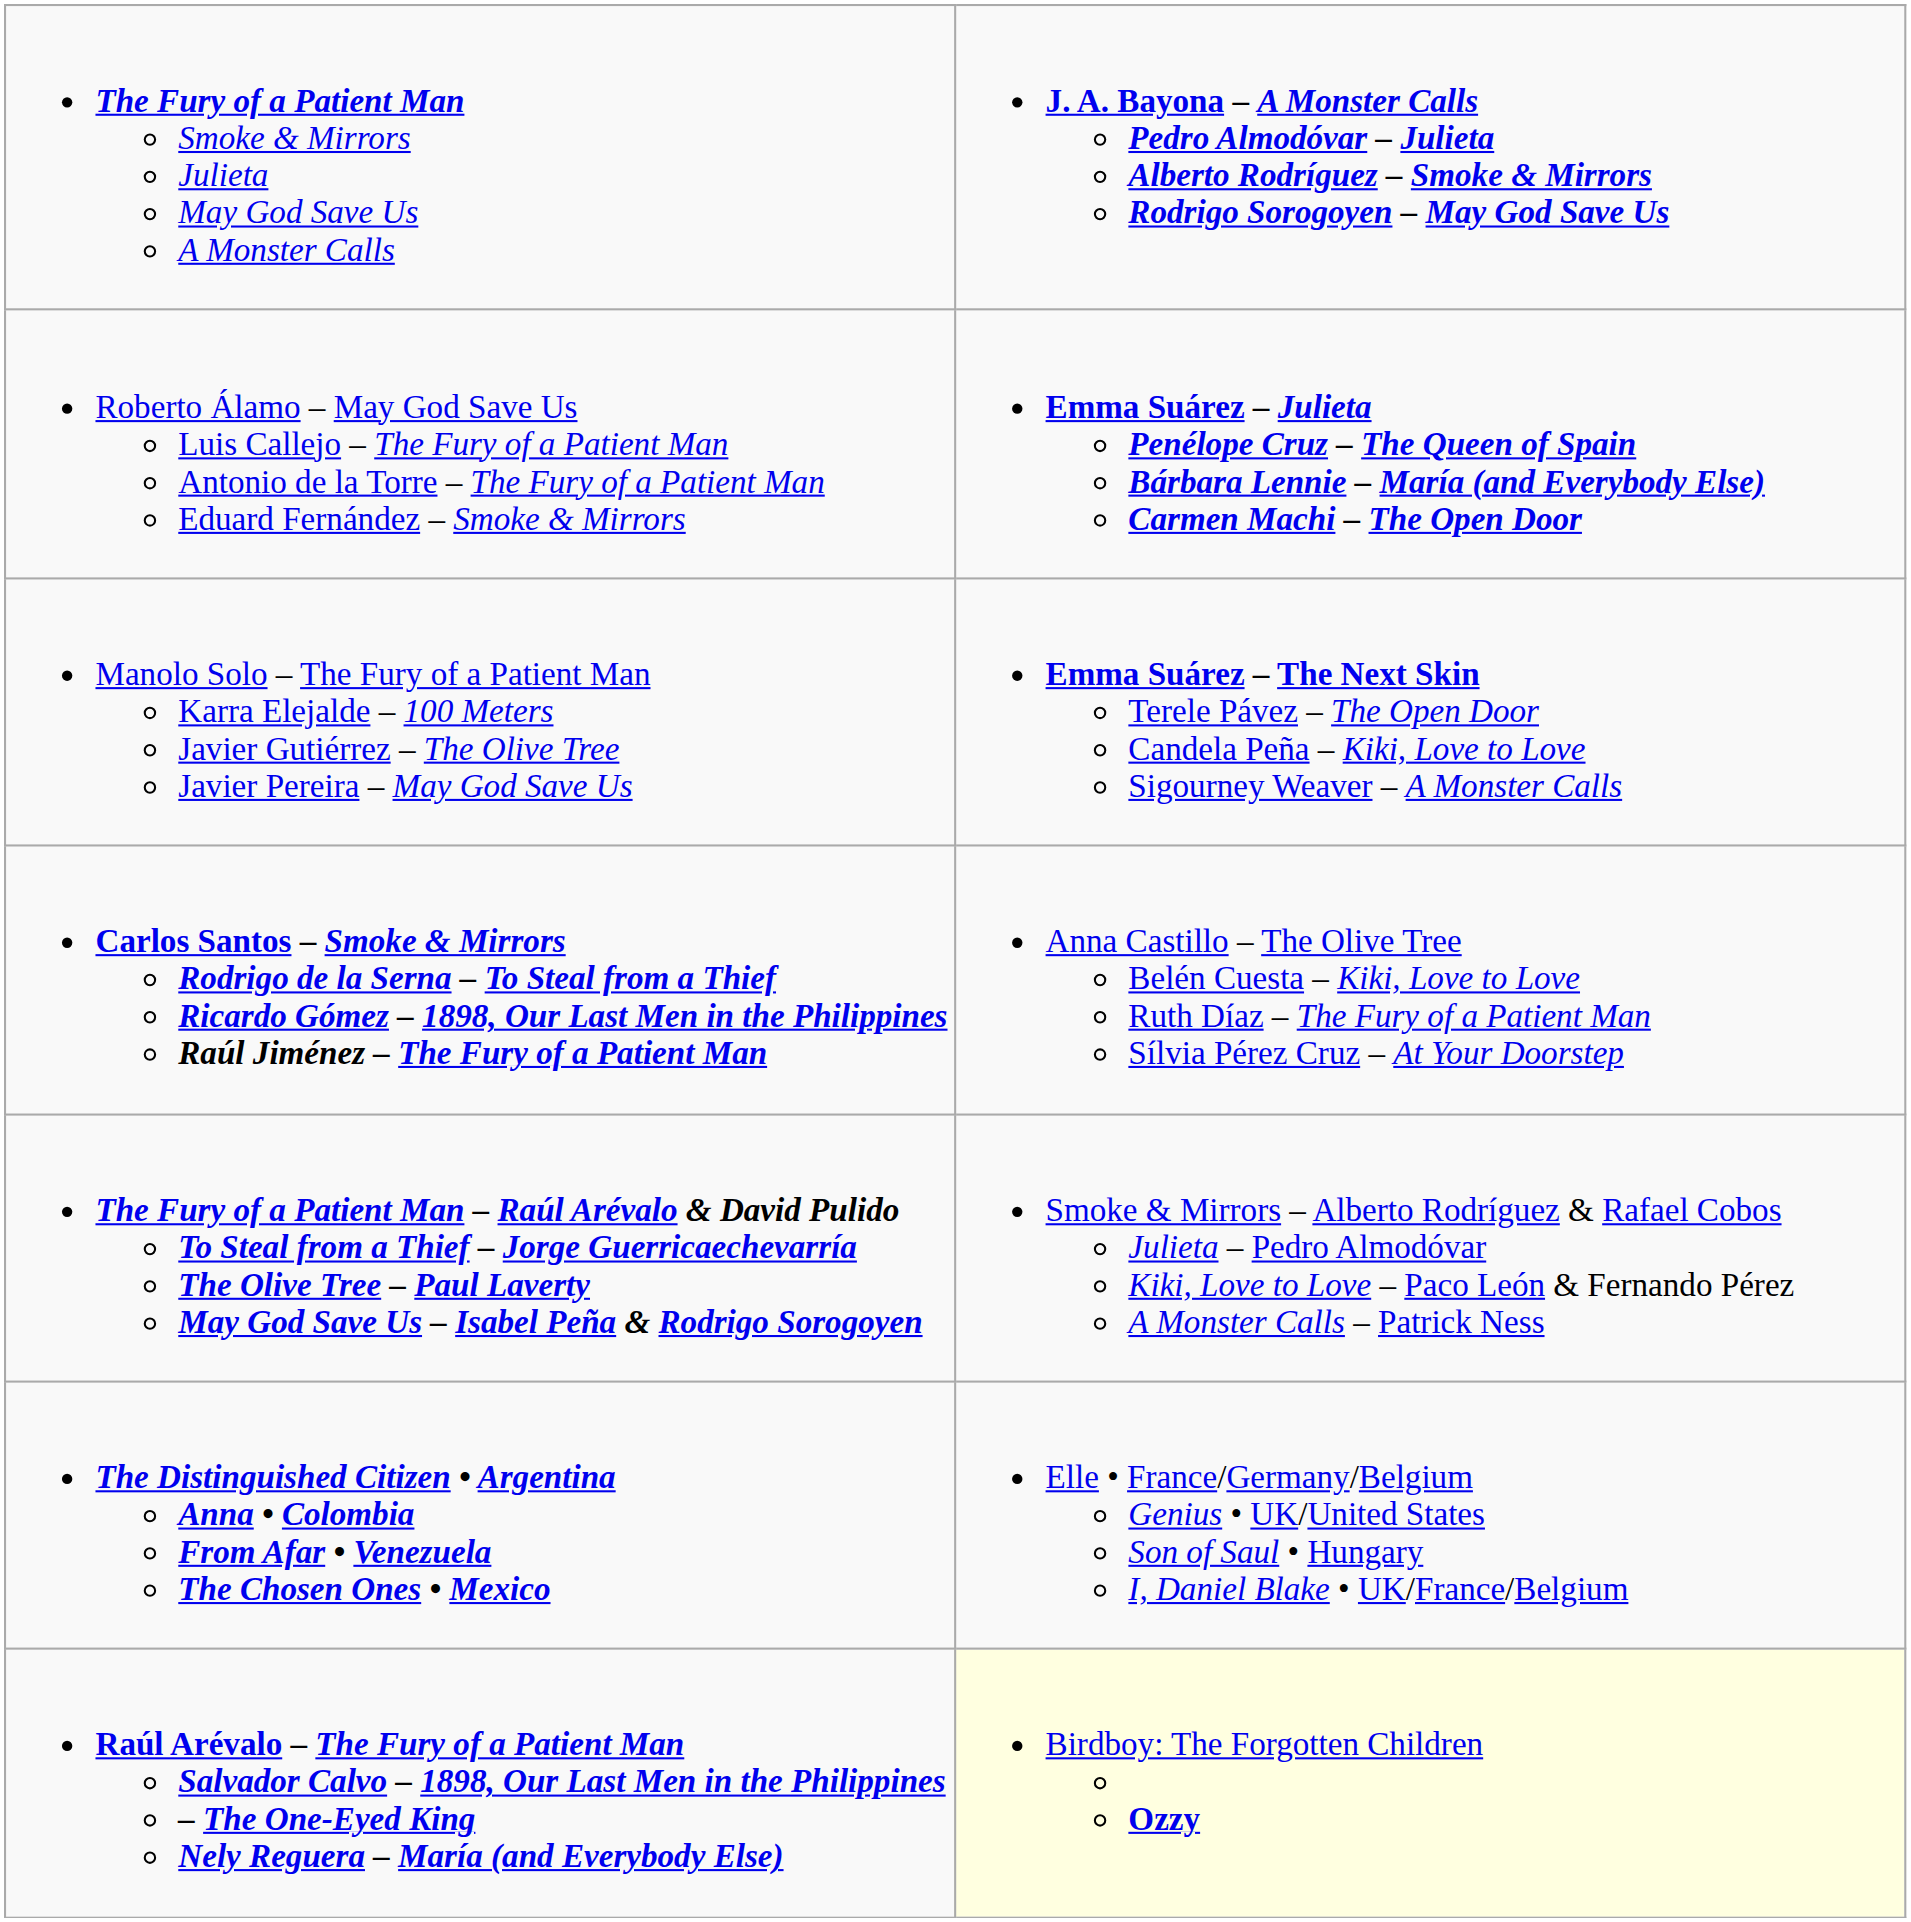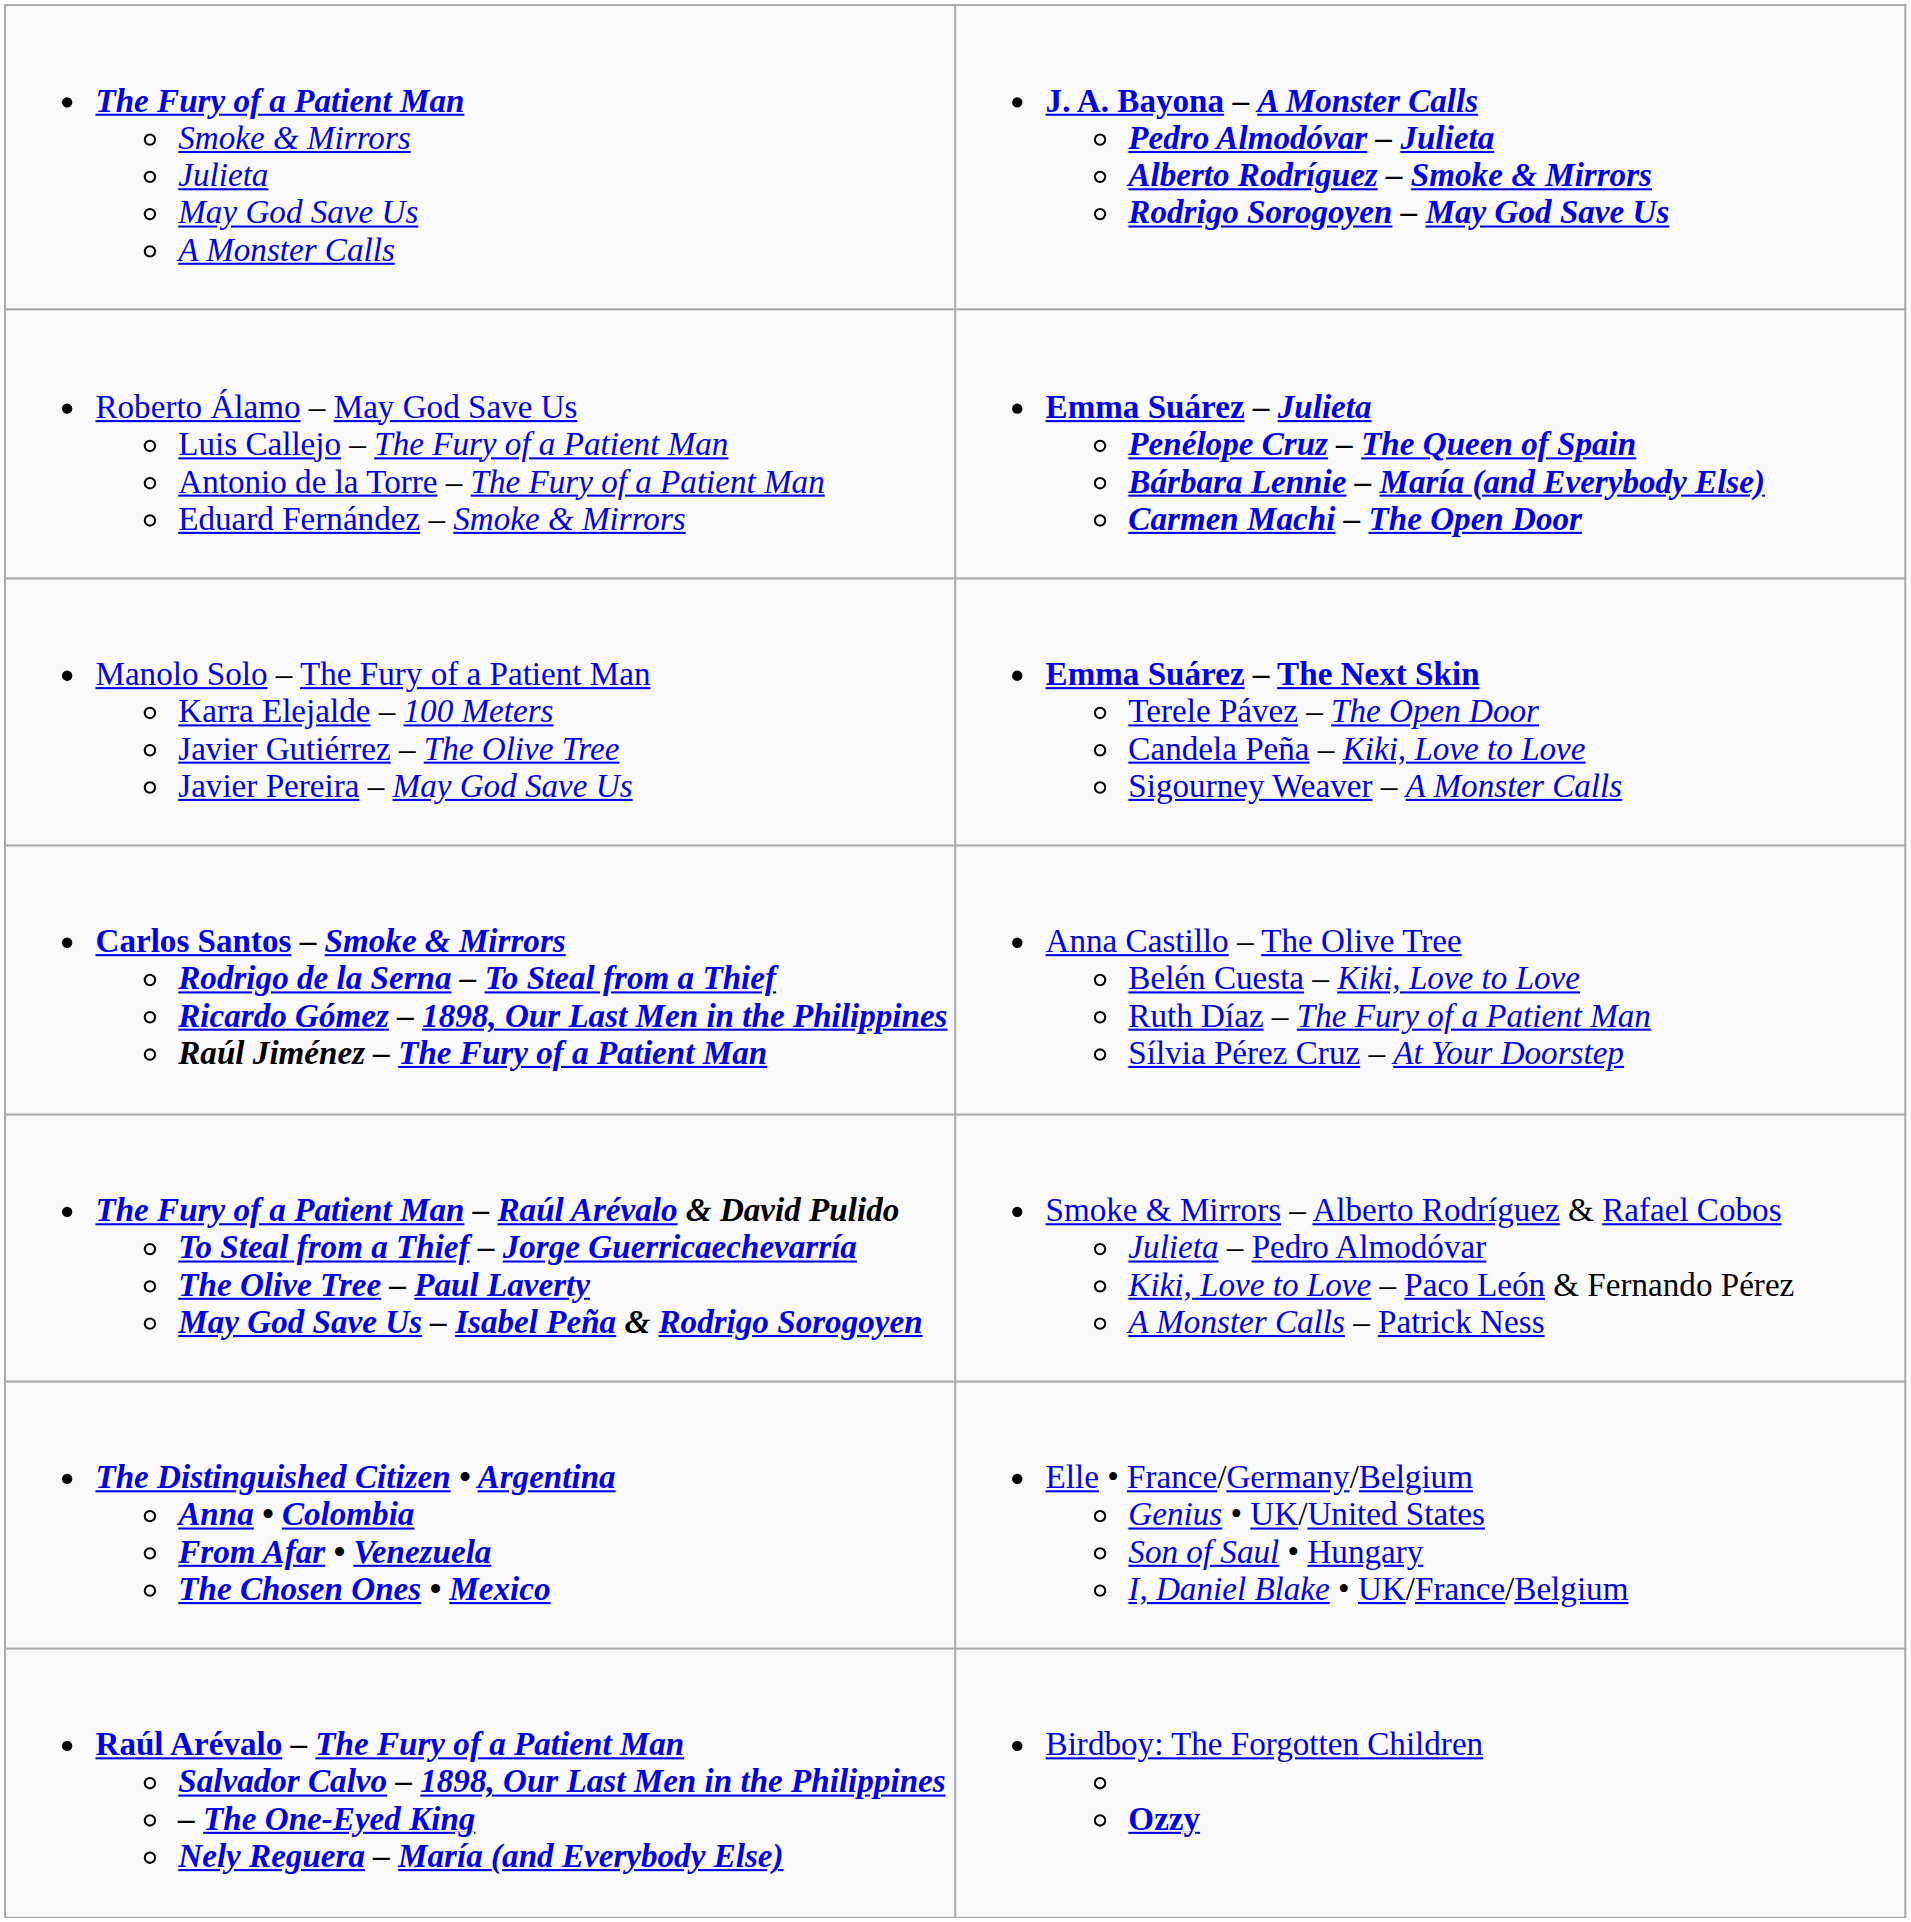row 7 | column 2: lightyellow background -> no background
